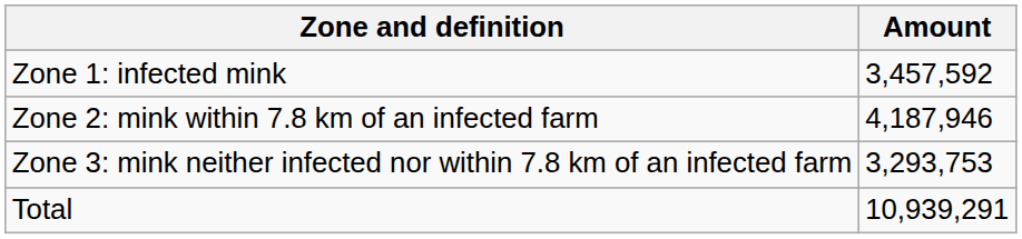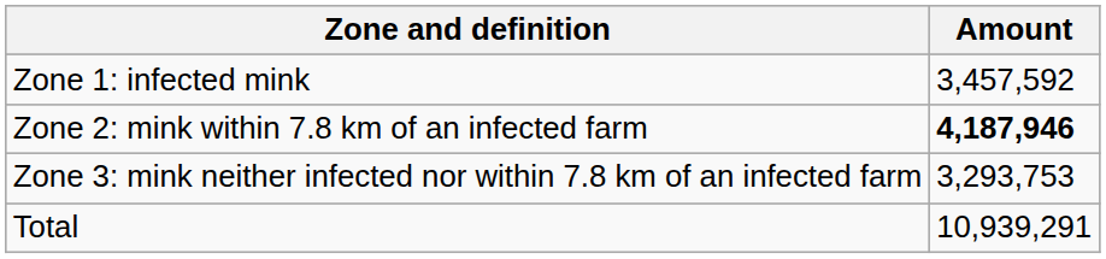Zone 2: mink within 7.8 km of an infected farm | Amount: normal -> bold
